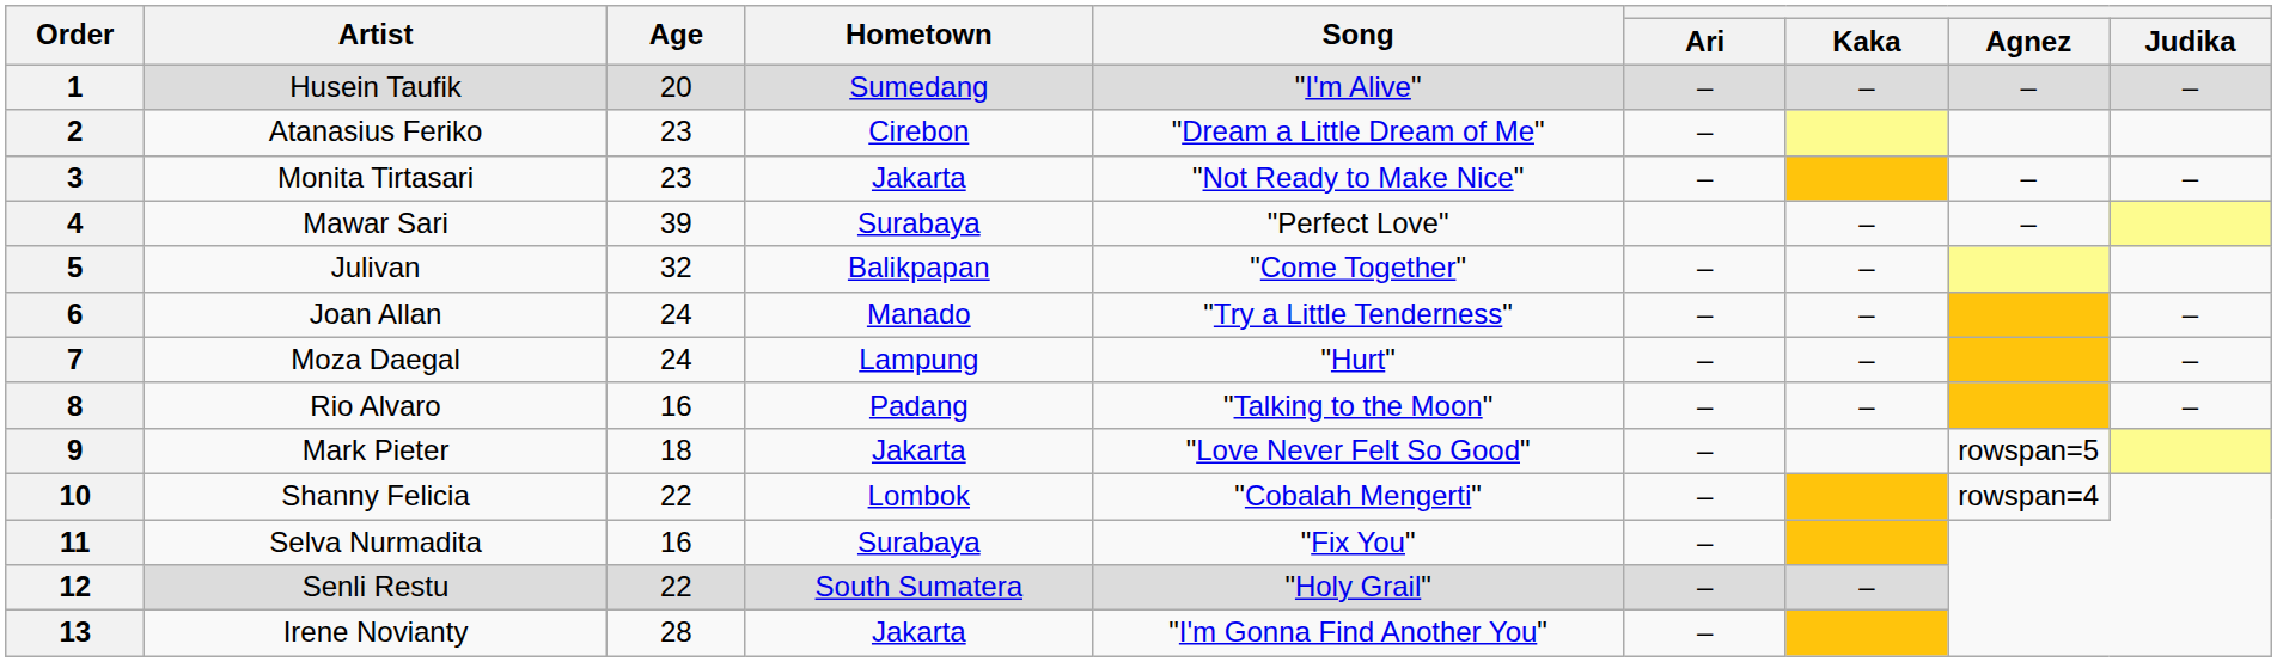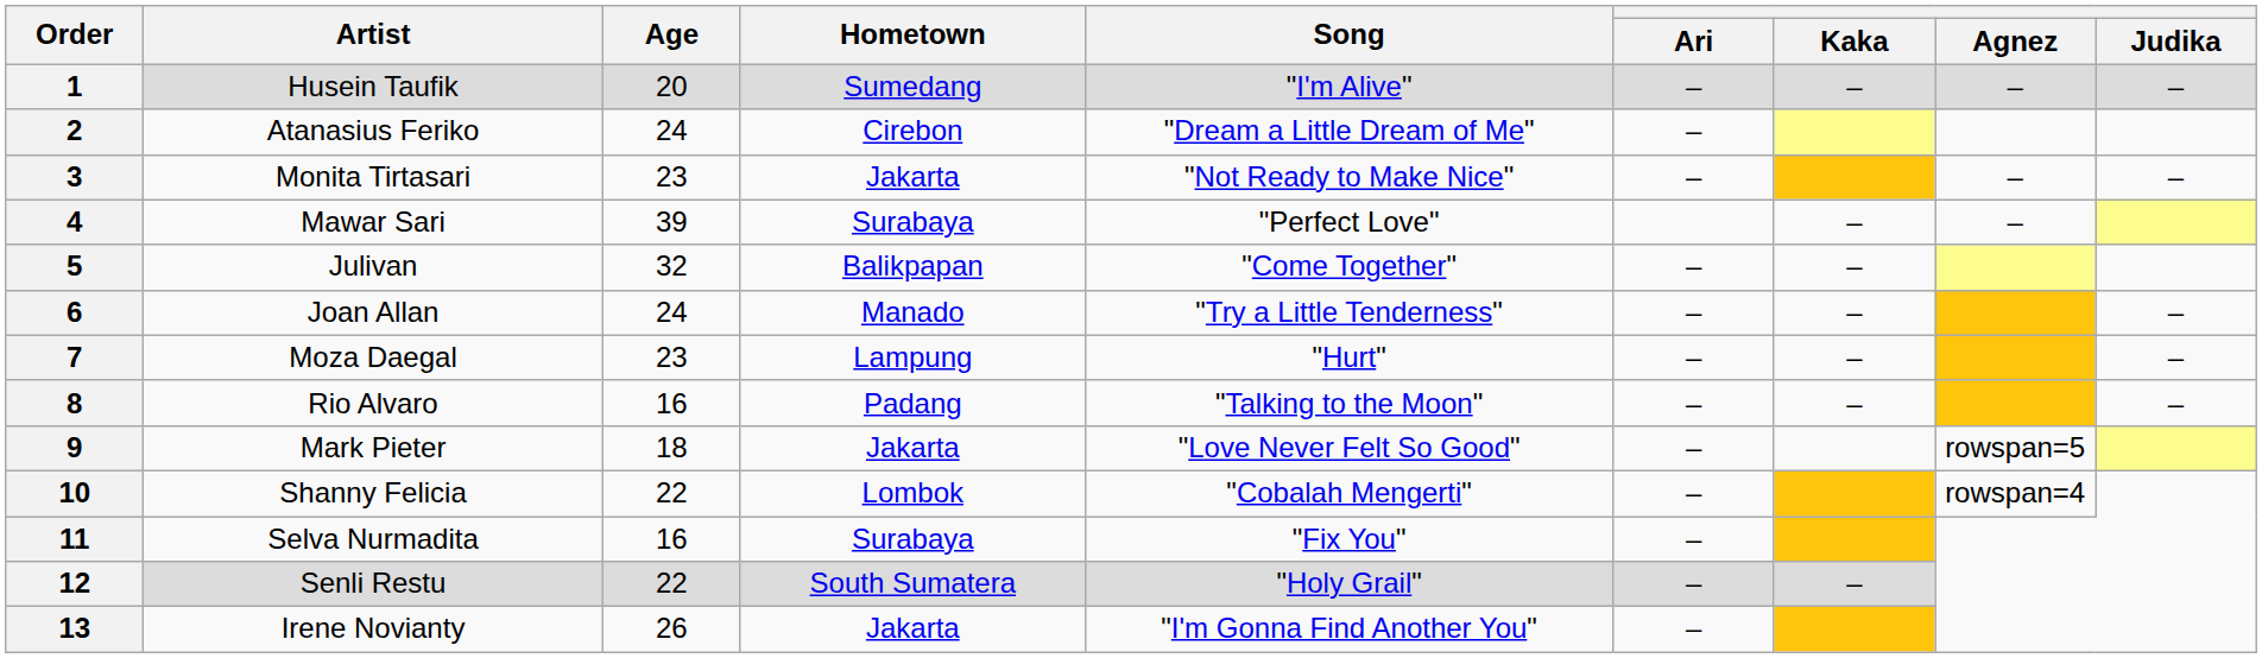2 | Age: 23 -> 24
7 | Age: 24 -> 23
13 | Age: 28 -> 26
